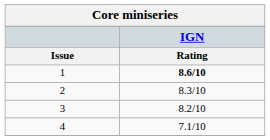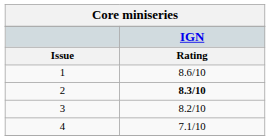1 | IGN / Rating: bold -> normal
2 | IGN / Rating: normal -> bold
